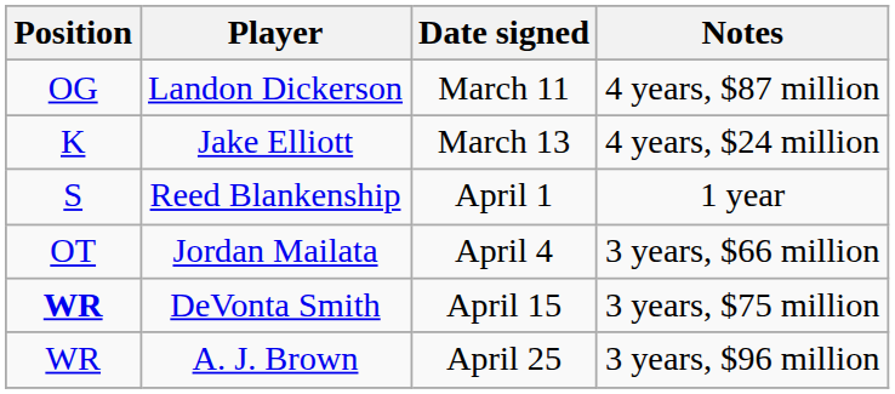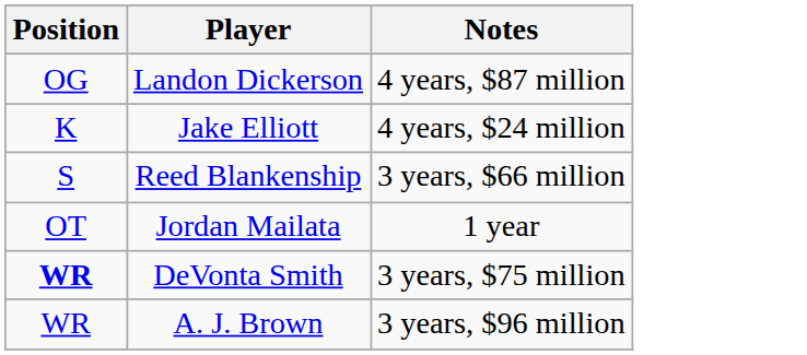- column: Date signed | March 11 | March 13 | April 1 | April 4 | April 15 | April 25
Reed Blankenship | Notes: 1 year -> 3 years, $66 million
Jordan Mailata | Notes: 3 years, $66 million -> 1 year
